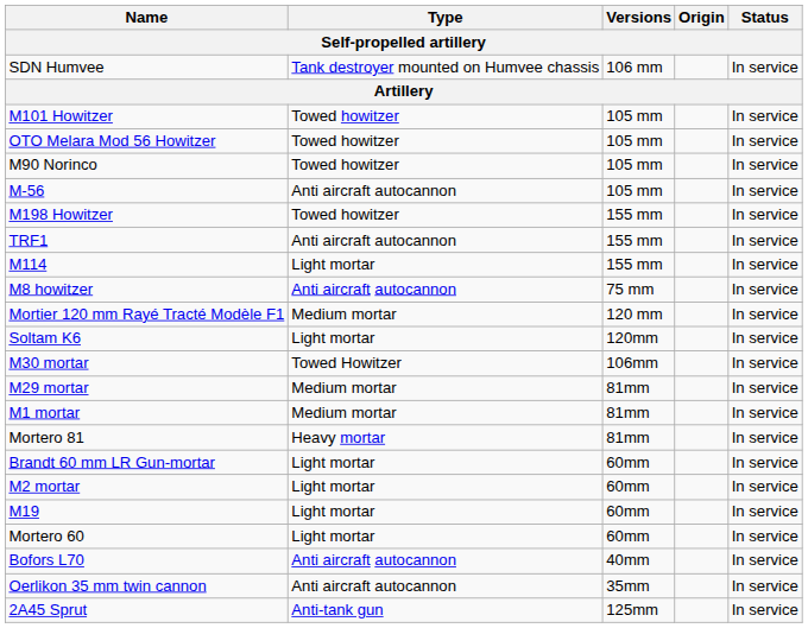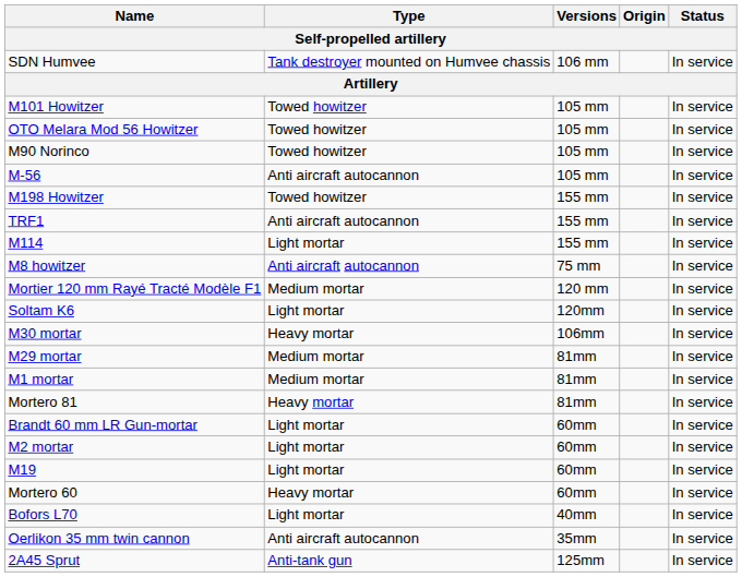M30 mortar | Type: Towed Howitzer -> Heavy mortar
Mortero 60 | Type: Light mortar -> Heavy mortar
Bofors L70 | Type: Anti aircraft autocannon -> Light mortar
